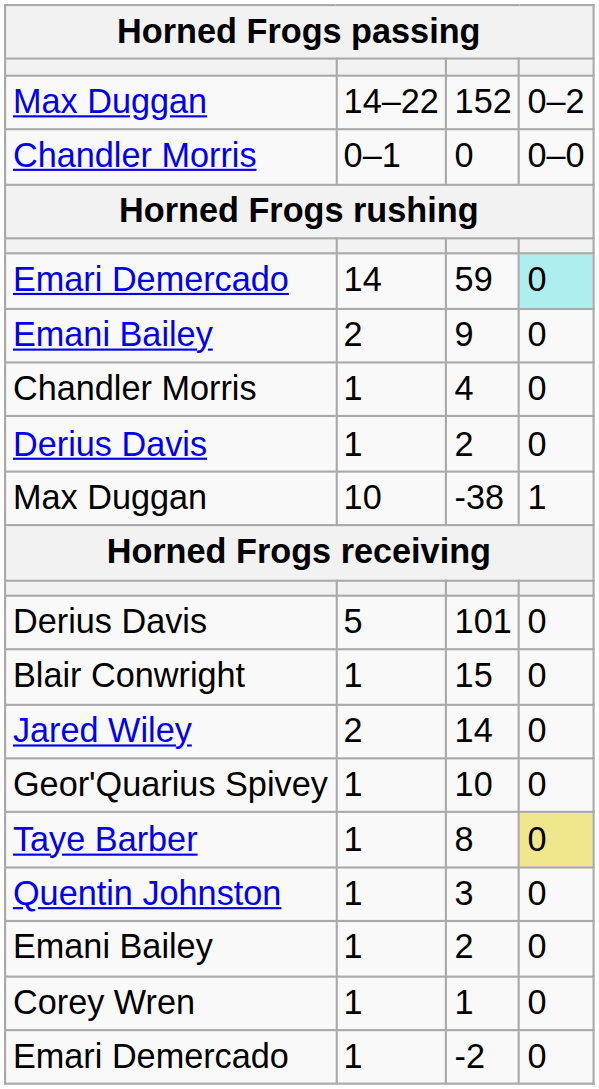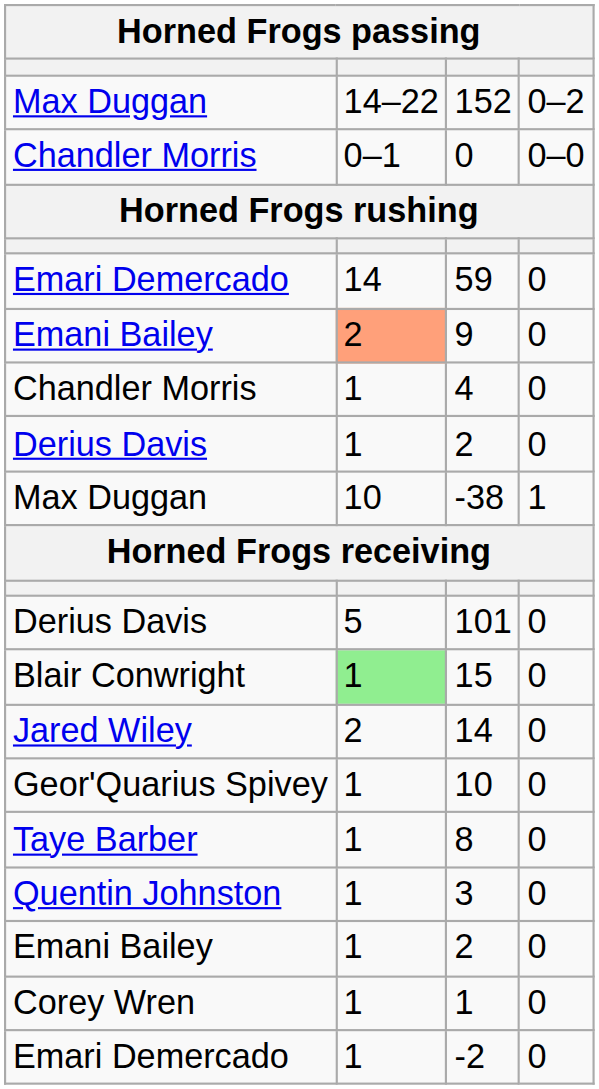59 | column 4: paleturquoise background -> no background
9 | column 2: no background -> lightsalmon background
15 | column 2: no background -> lightgreen background
8 | column 4: khaki background -> no background
